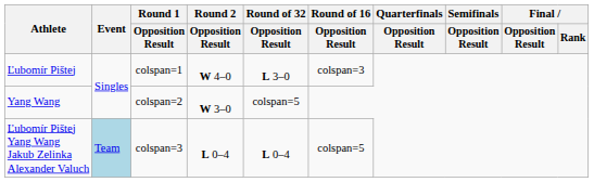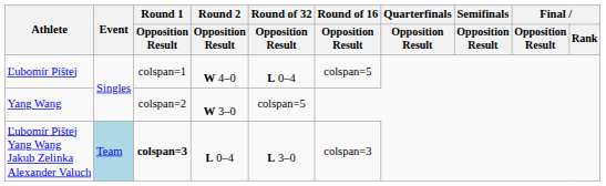Ľubomír Pištej | Round of 32 / Opposition Result: L 3–0 -> L 0–4
Ľubomír Pištej | Round of 16 / Opposition Result: colspan=3 -> colspan=5
Ľubomír Pištej Yang Wang Jakub Zelinka Alexander Valuch | Round 1 / Opposition Result: normal -> bold
Ľubomír Pištej Yang Wang Jakub Zelinka Alexander Valuch | Round of 32 / Opposition Result: L 0–4 -> L 3–0
Ľubomír Pištej Yang Wang Jakub Zelinka Alexander Valuch | Round of 16 / Opposition Result: colspan=5 -> colspan=3
